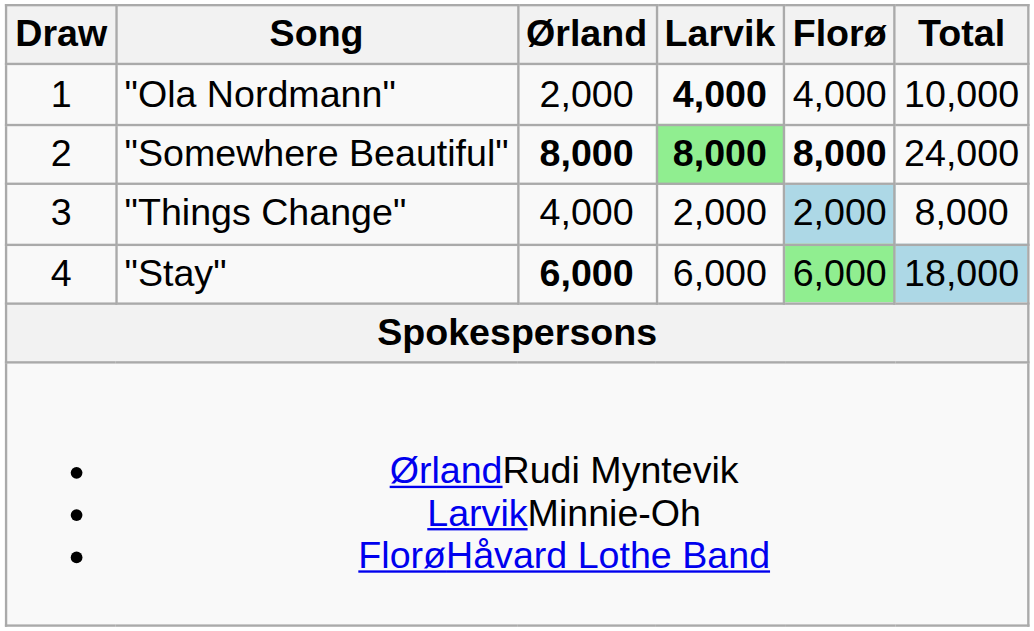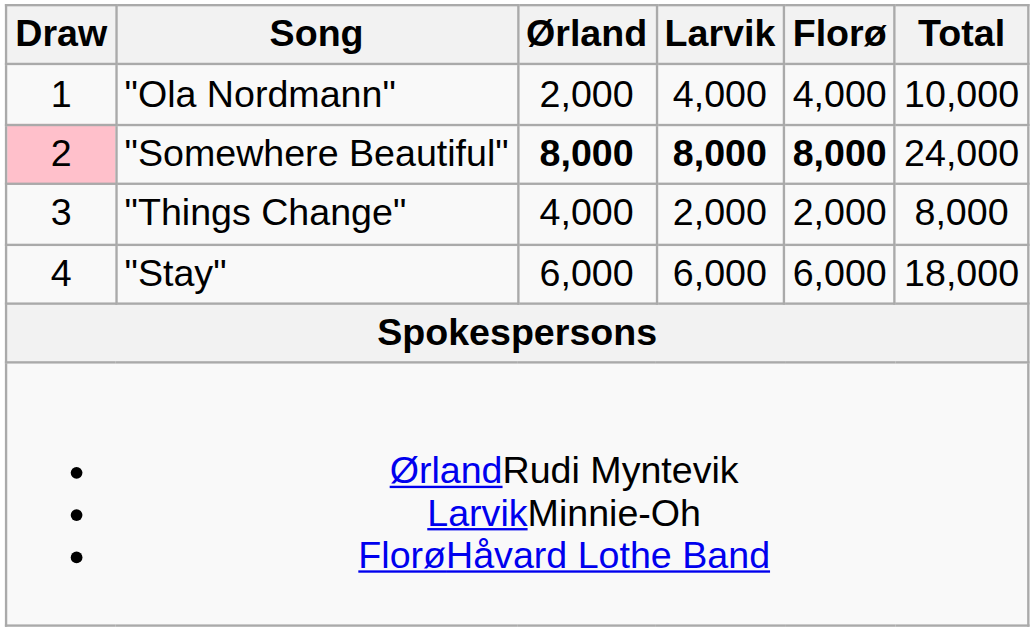"Ola Nordmann" | Larvik: bold -> normal
"Somewhere Beautiful" | Draw: no background -> pink background
"Somewhere Beautiful" | Larvik: lightgreen background -> no background
"Things Change" | Florø: lightblue background -> no background
"Stay" | Ørland: bold -> normal
"Stay" | Florø: lightgreen background -> no background
"Stay" | Total: lightblue background -> no background
